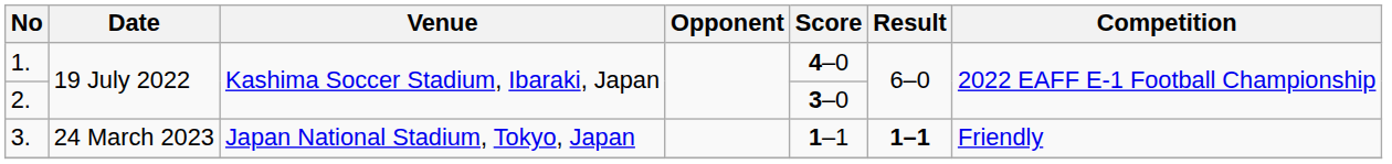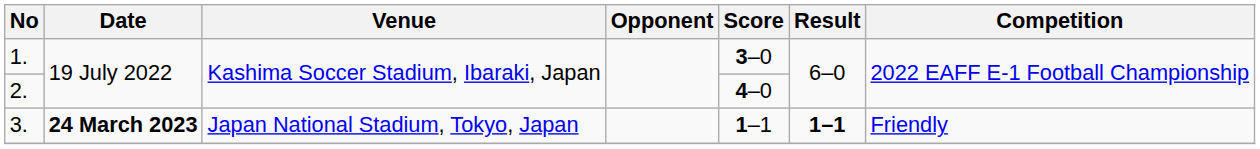1. | Score: 4–0 -> 3–0
2. | Score: 3–0 -> 4–0
3. | Date: normal -> bold
